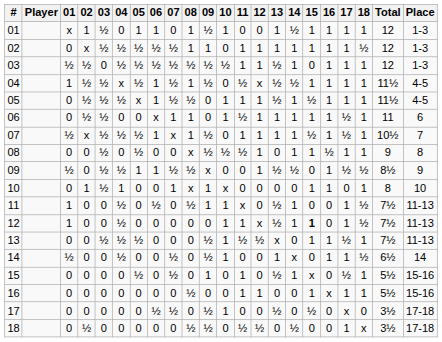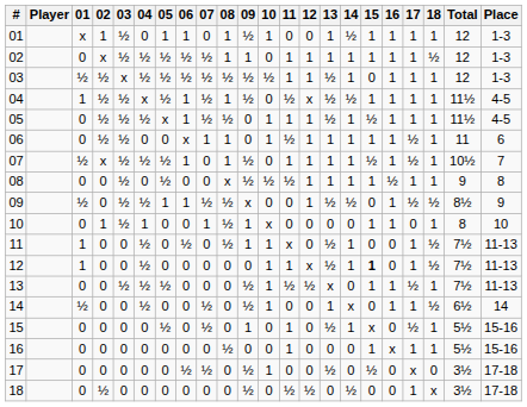row 4 | 03: 0 -> x
row 8 | 07: x -> 0
row 9 | 13: 0 -> 1
row 11 | 08: x -> ½
row 17 | 12: 1 -> 0
row 19 | 08: ½ -> 0
